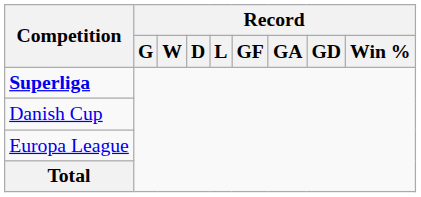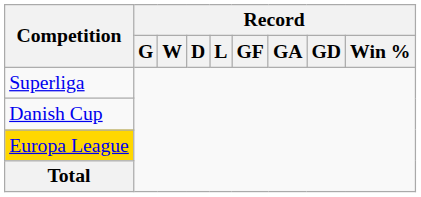Superliga | Competition: bold -> normal
Europa League | Competition: no background -> gold background
